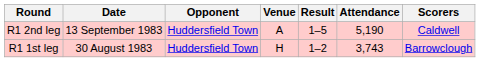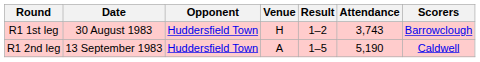rows swapped: R1 1st leg <-> R1 2nd leg
